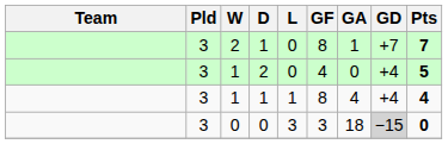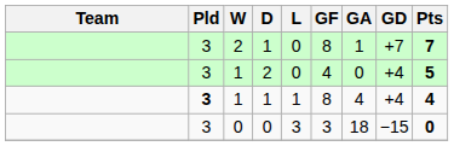row 4 | Pld: normal -> bold
row 5 | GD: lightgrey background -> no background
